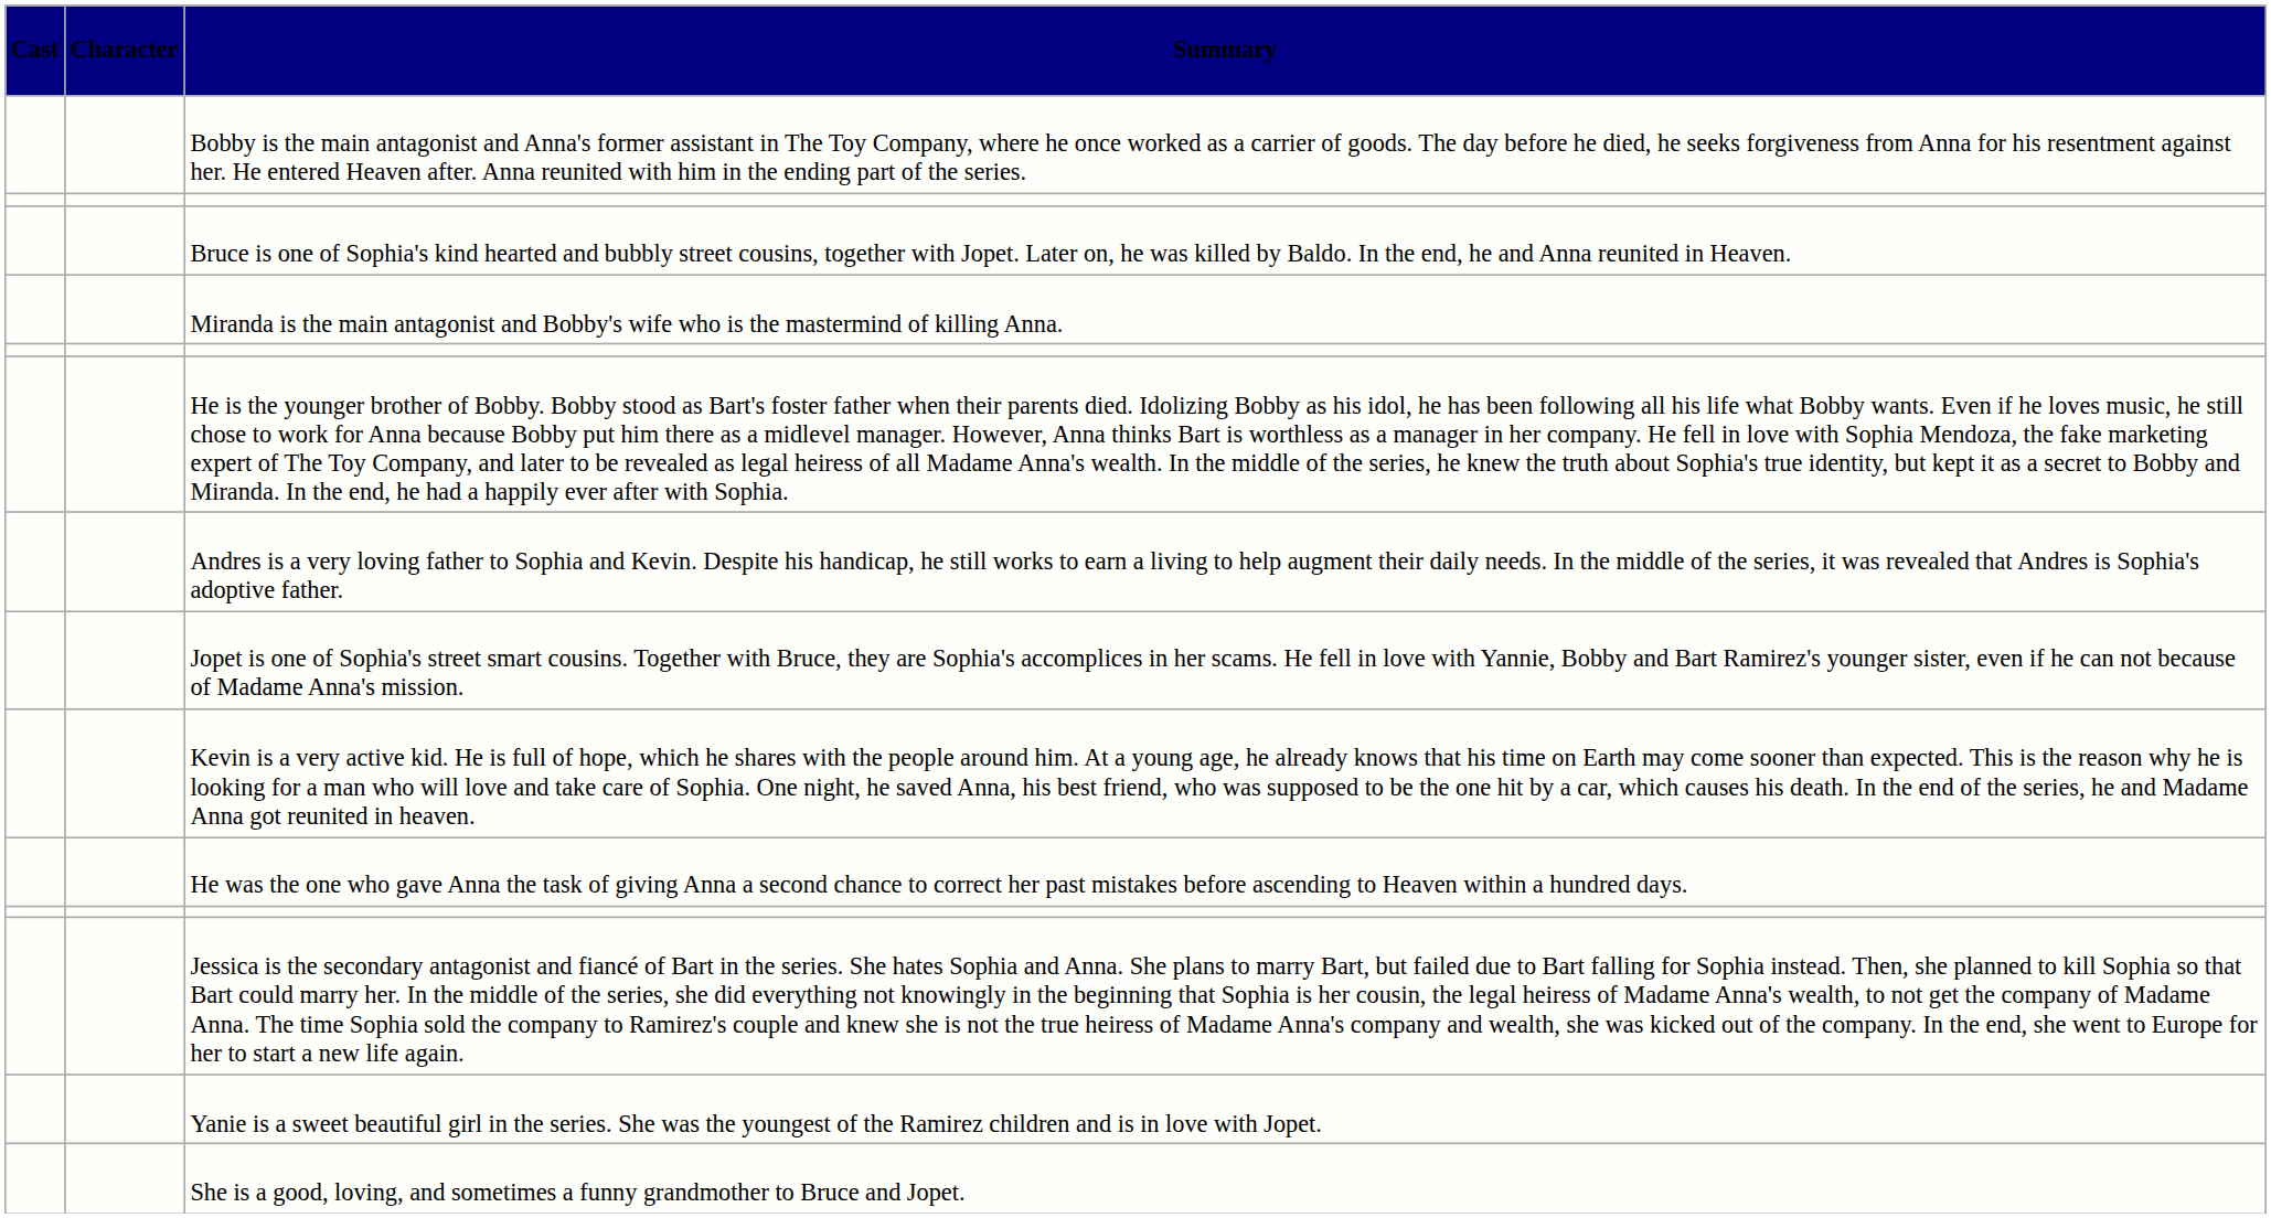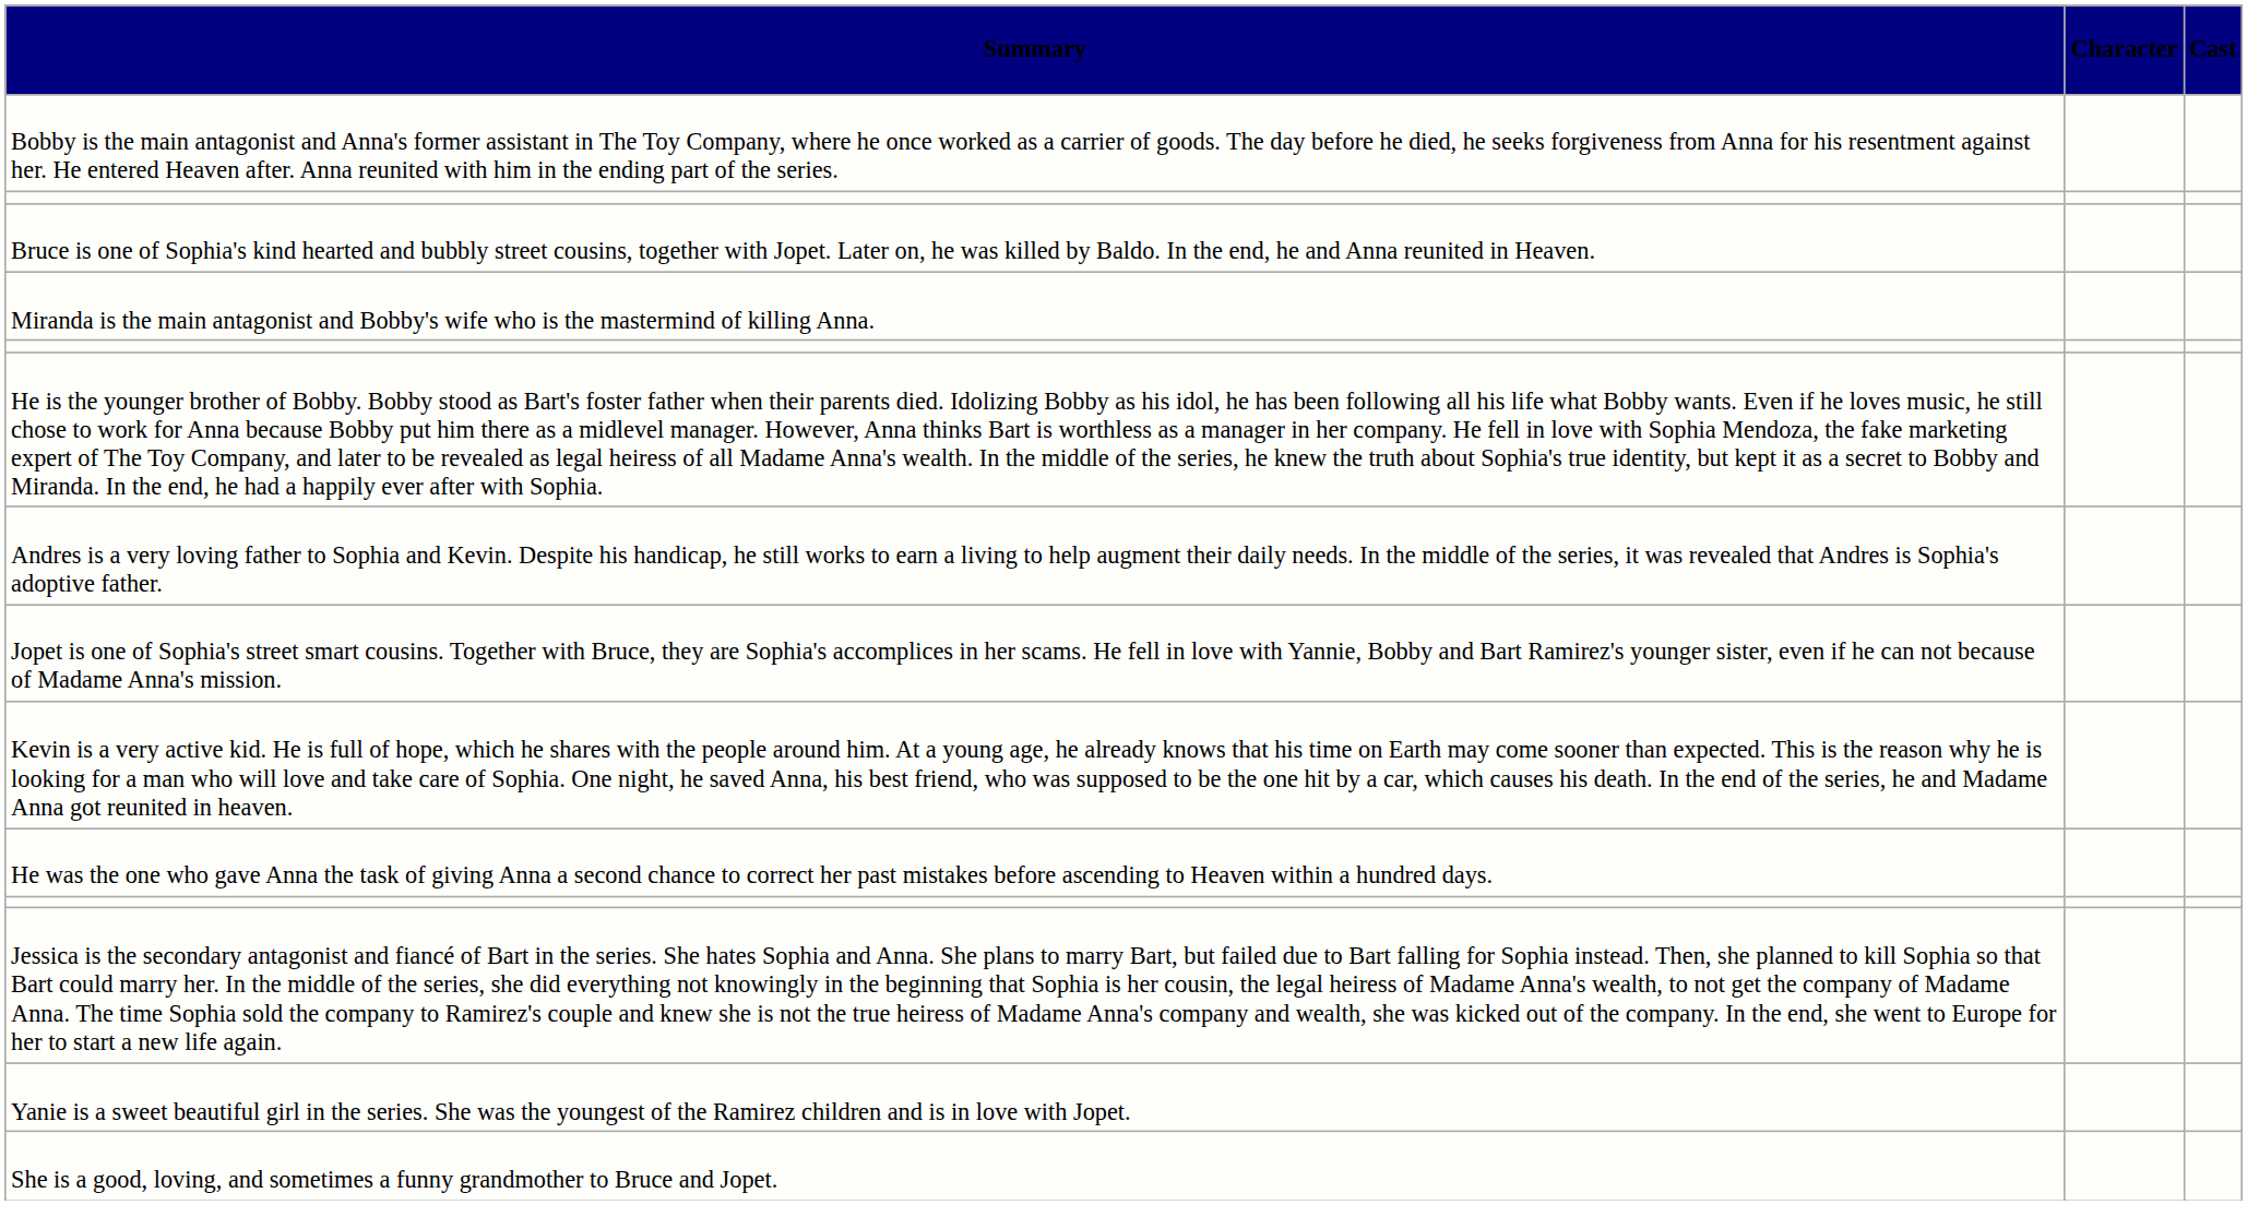columns swapped: Cast <-> Summary
